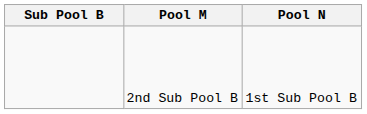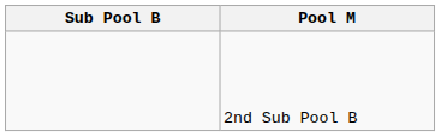- column: Pool N | 1st Sub Pool B
